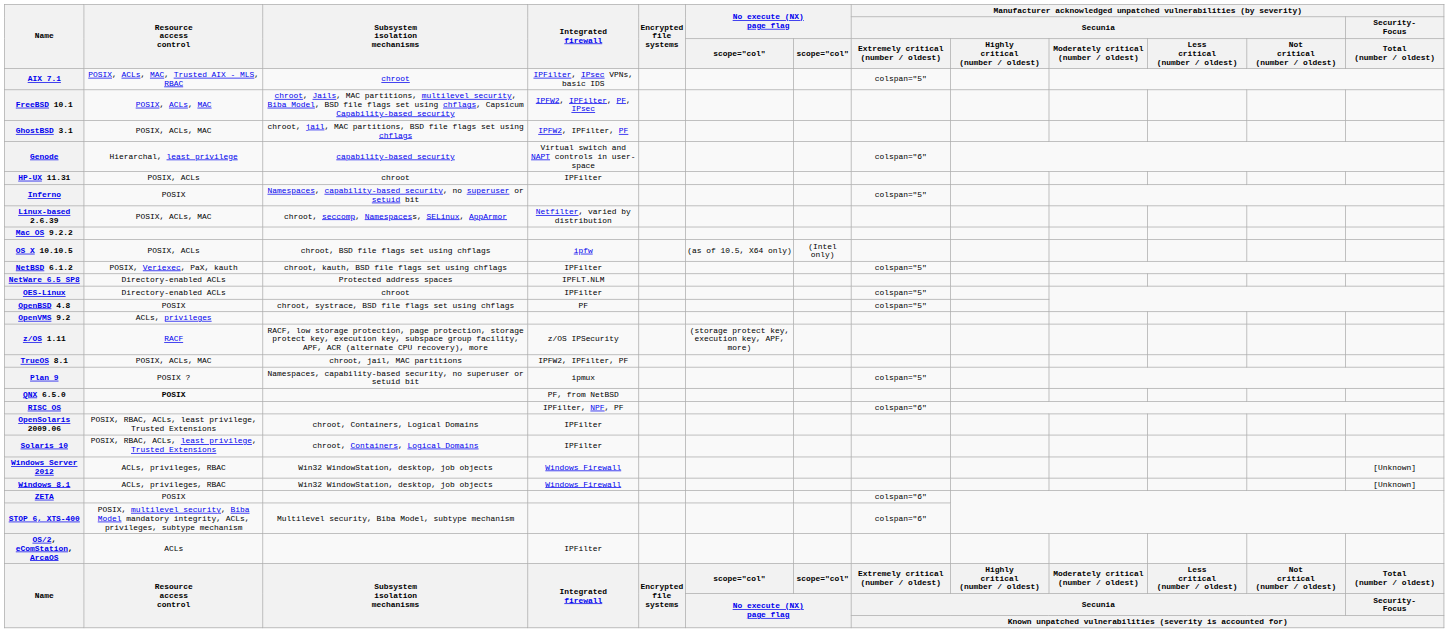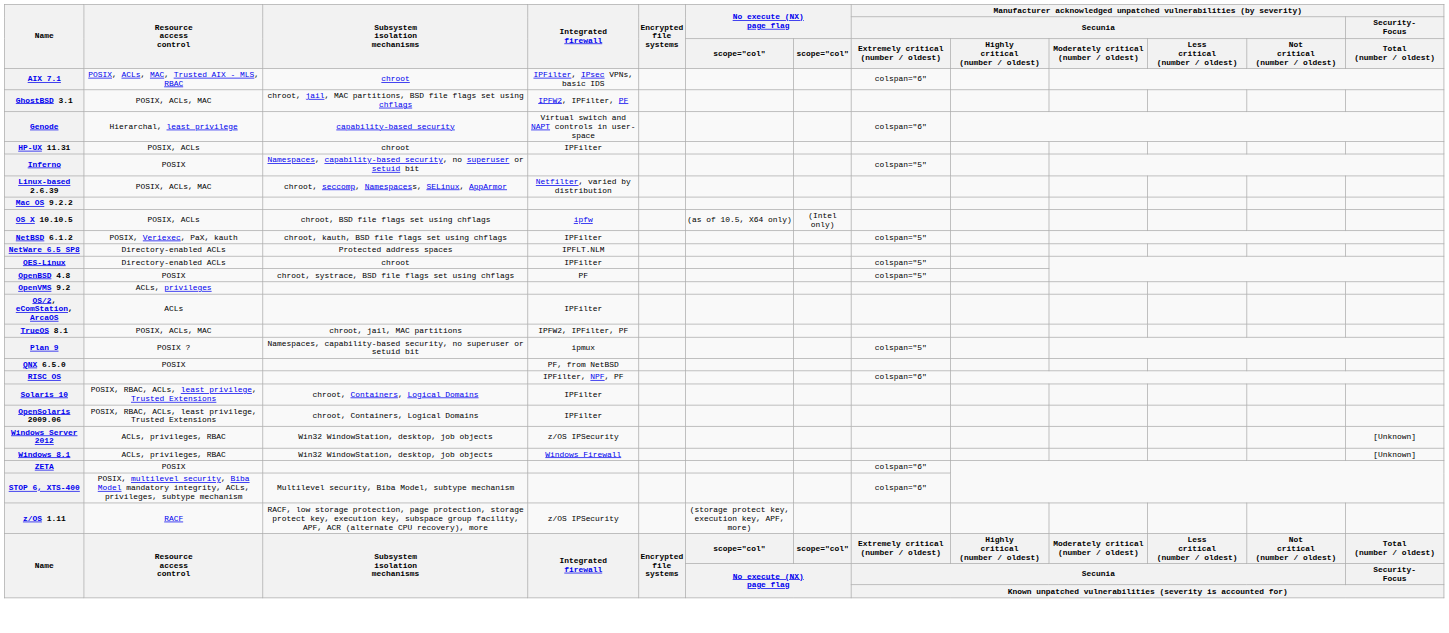AIX 7.1 | column 8: colspan="5" -> colspan="6"
- row: FreeBSD 10.1 | POSIX, ACLs, MAC | chroot, Jails, MAC partitions, multilevel security, Biba Model, BSD file flags set using chflags, Capsicum Capability-based security | IPFW2, IPFilter, PF, IPsec
rows swapped: OS/2, eComStation, ArcaOS <-> z/OS 1.11
QNX 6.5.0 | Resource access control: bold -> normal
rows swapped: Solaris 10 <-> OpenSolaris 2009.06
Windows Server 2012 | Integrated firewall: Windows Firewall -> z/OS IPSecurity
